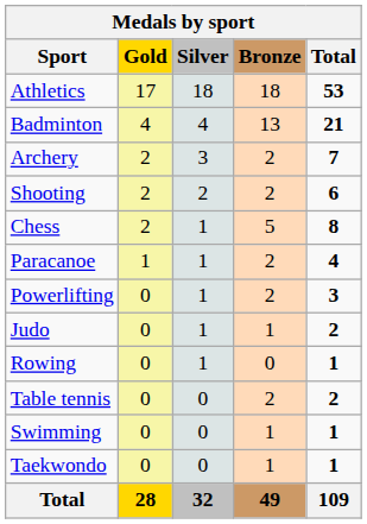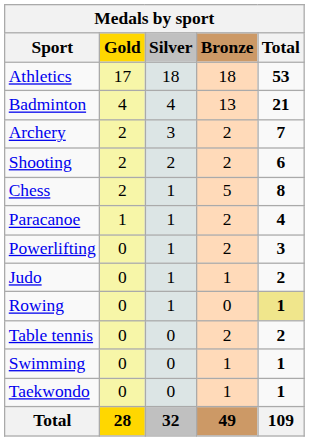Rowing | Total: no background -> khaki background
